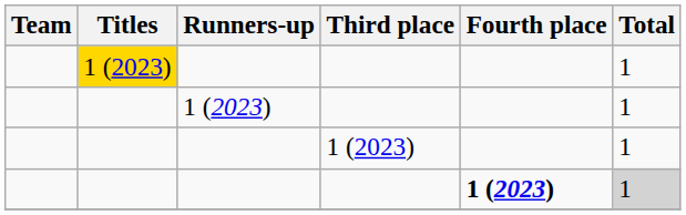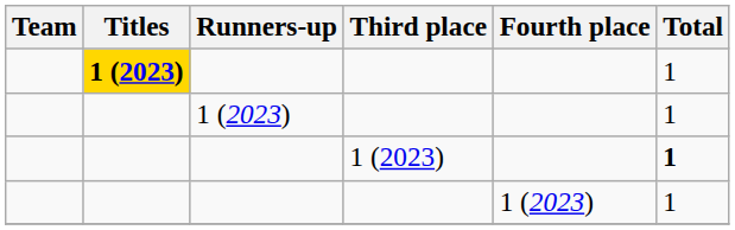row 2 | Titles: normal -> bold
row 4 | Total: normal -> bold
row 5 | Fourth place: bold -> normal
row 5 | Total: lightgrey background -> no background
